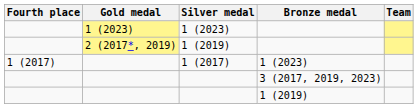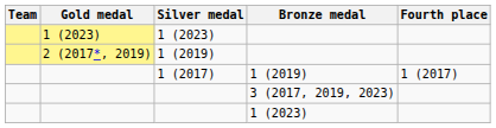columns swapped: Team <-> Fourth place
row 4 | Bronze medal: 1 (2023) -> 1 (2019)
row 6 | Bronze medal: 1 (2019) -> 1 (2023)
